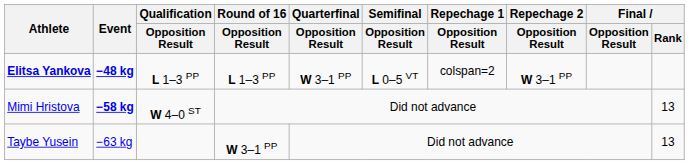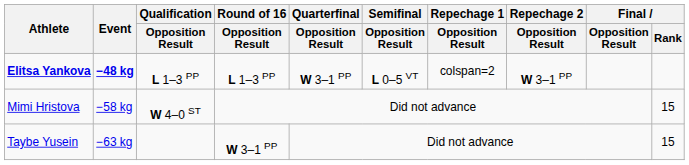Mimi Hristova | Event: bold -> normal
Mimi Hristova | Final / Rank: 13 -> 15
Taybe Yusein | Final / Rank: 13 -> 15
